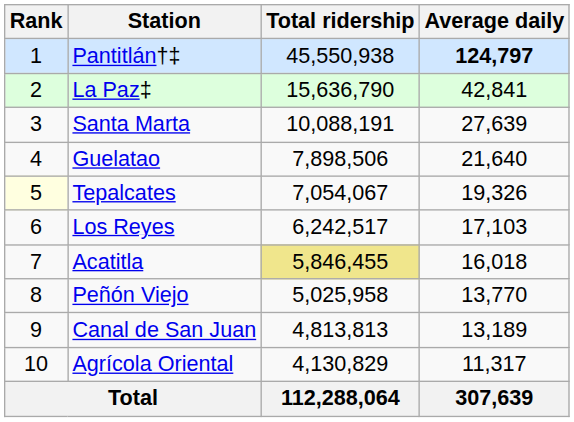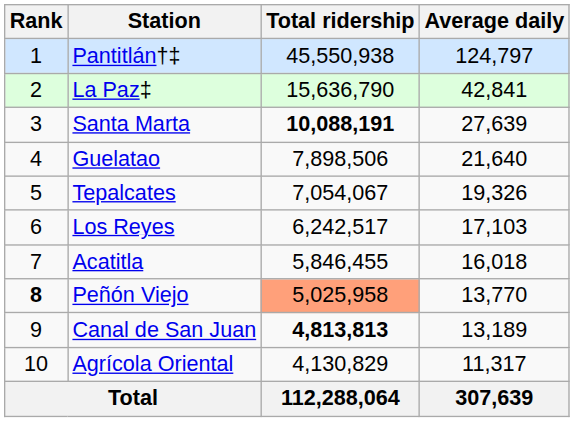Pantitlán†‡ | Average daily: bold -> normal
Santa Marta | Total ridership: normal -> bold
Tepalcates | Rank: lightyellow background -> no background
Acatitla | Total ridership: khaki background -> no background
Peñón Viejo | Rank: normal -> bold
Peñón Viejo | Total ridership: no background -> lightsalmon background
Canal de San Juan | Total ridership: normal -> bold
